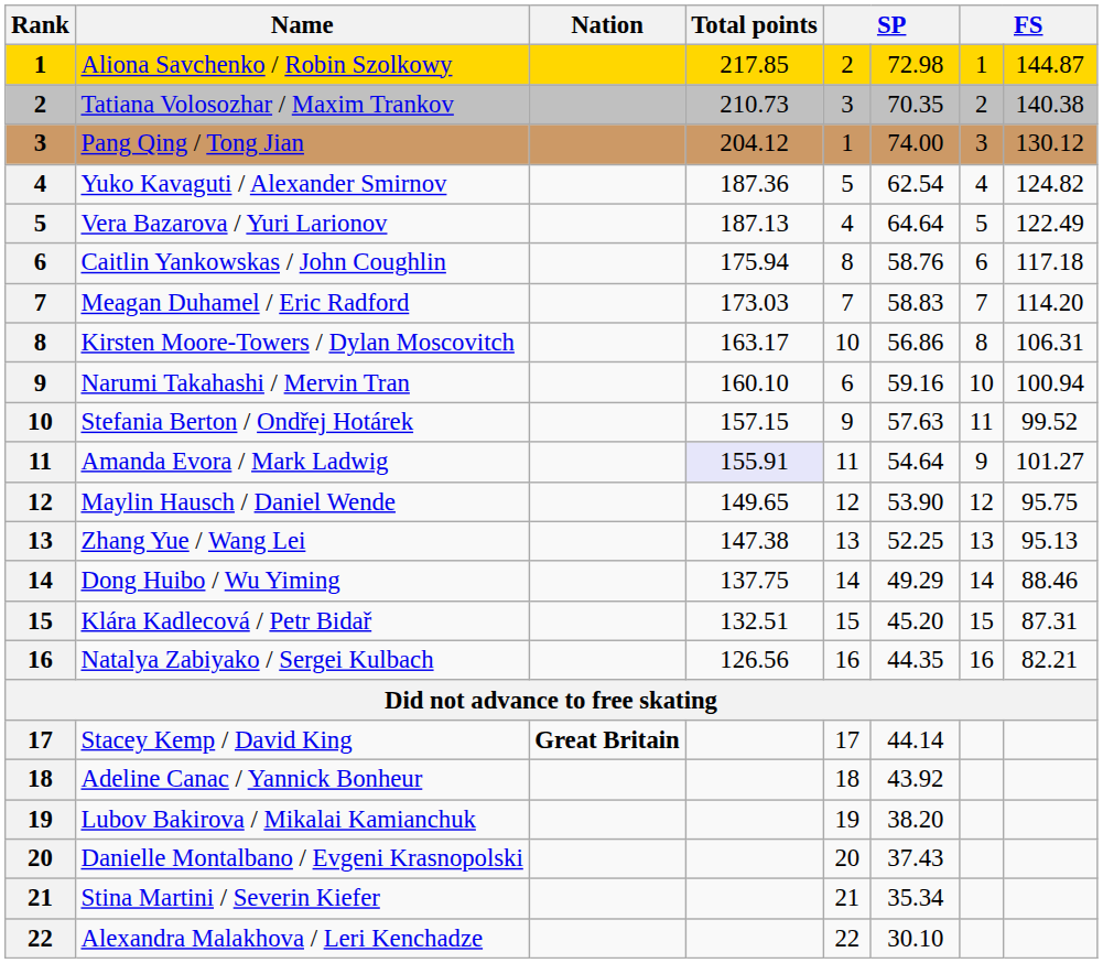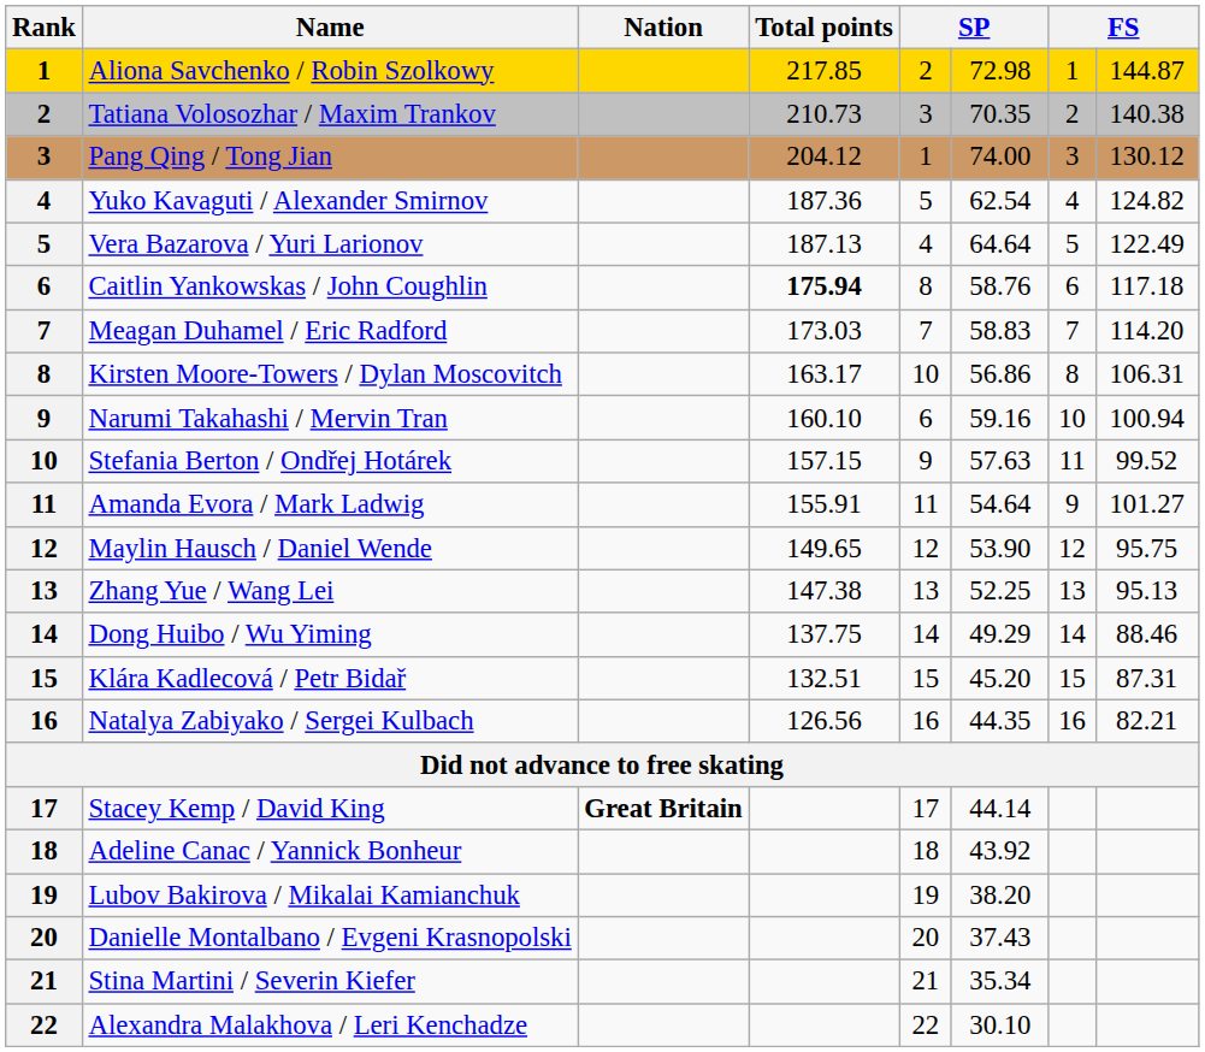Caitlin Yankowskas / John Coughlin | Total points: normal -> bold
Amanda Evora / Mark Ladwig | Total points: lavender background -> no background
